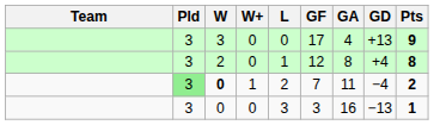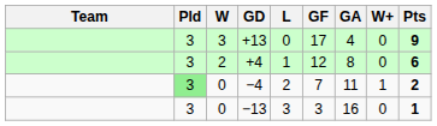columns swapped: W+ <-> GD
row 3 | Pts: 8 -> 6
row 4 | W: bold -> normal
